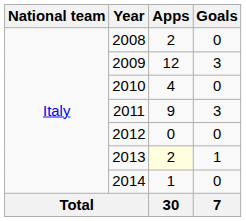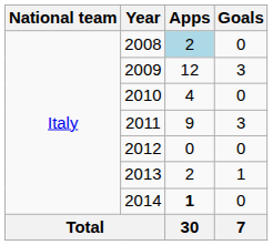2008 | Apps: no background -> lightblue background
2013 | Apps: lightyellow background -> no background
2014 | Apps: normal -> bold
